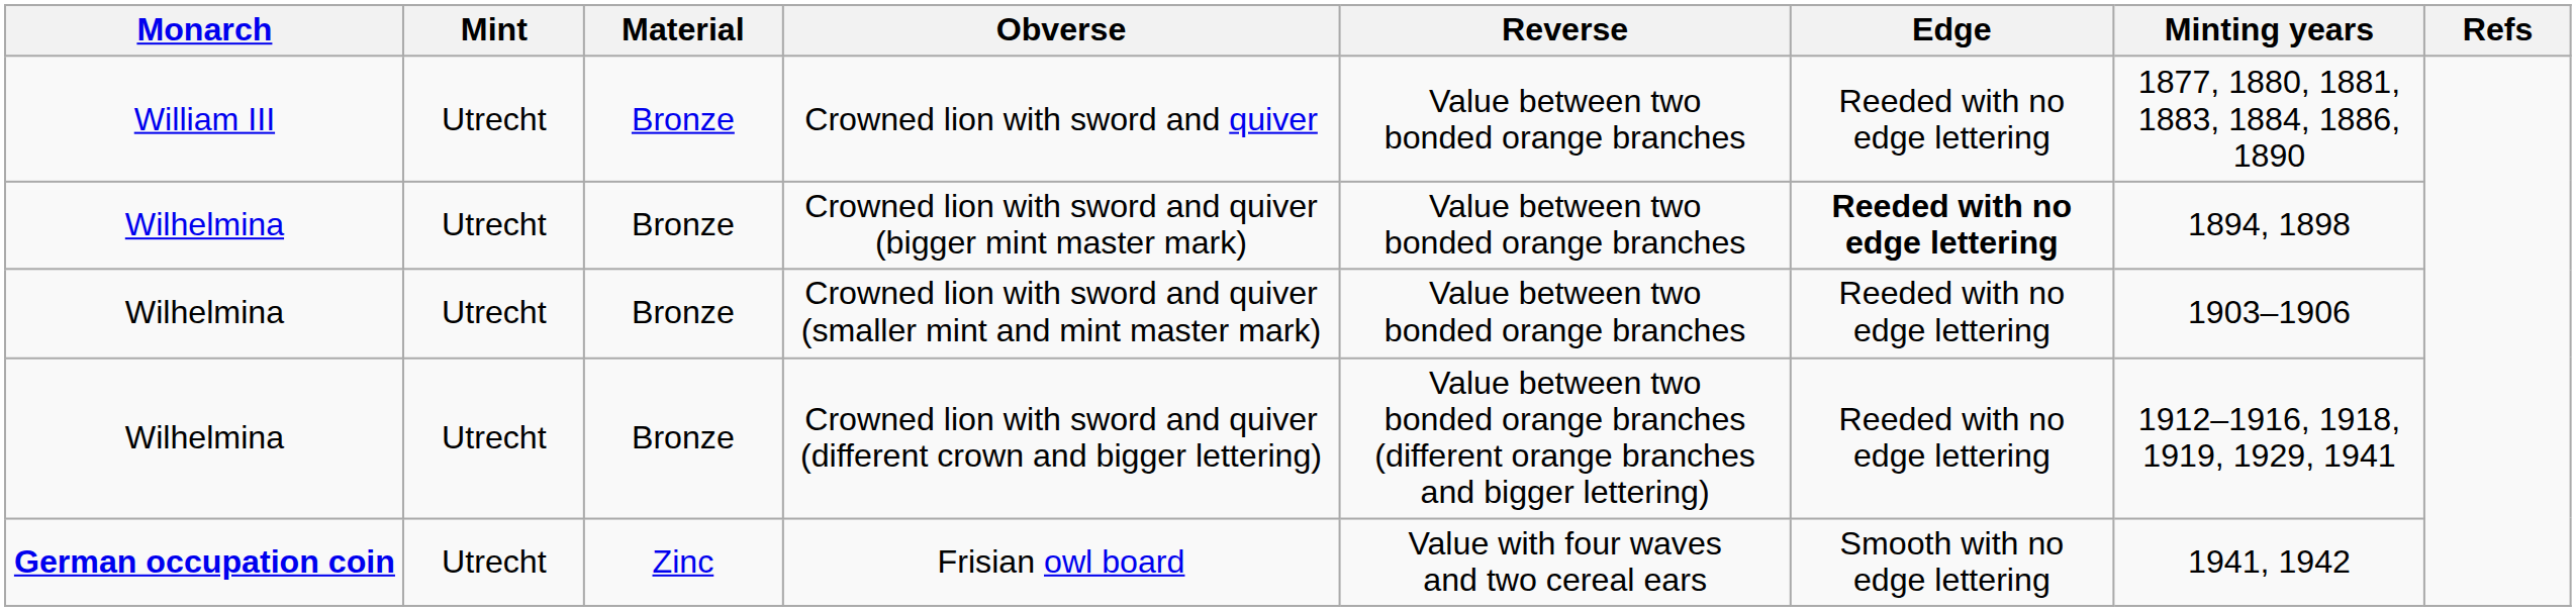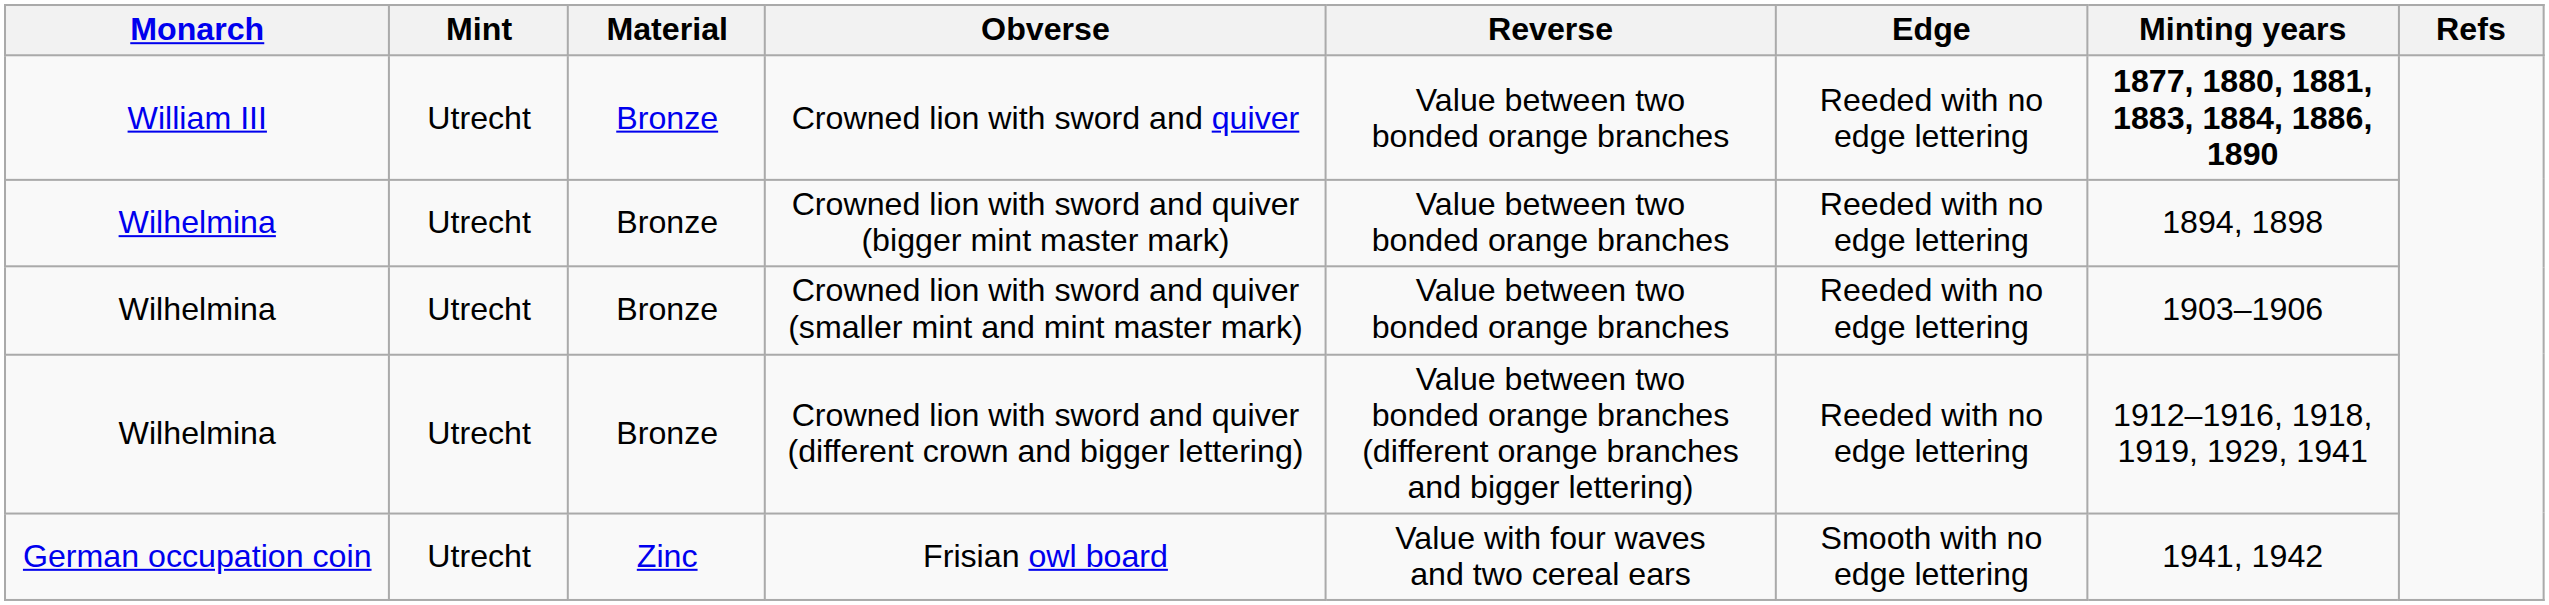Crowned lion with sword and quiver | Minting years: normal -> bold
Crowned lion with sword and quiver (bigger mint master mark) | Edge: bold -> normal
Frisian owl board | Monarch: bold -> normal
